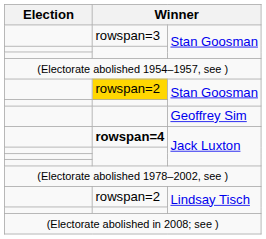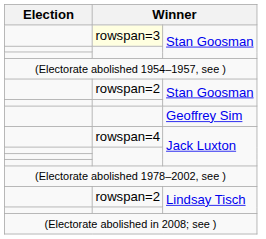rowspan=3 | column 2: no background -> lightyellow background
rowspan=2 / Stan Goosman | column 2: gold background -> no background
rowspan=4 | column 2: bold -> normal
